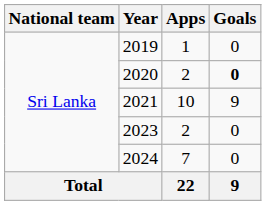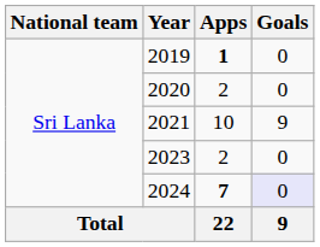2019 | Apps: normal -> bold
2020 | Goals: bold -> normal
2024 | Apps: normal -> bold
2024 | Goals: no background -> lavender background
